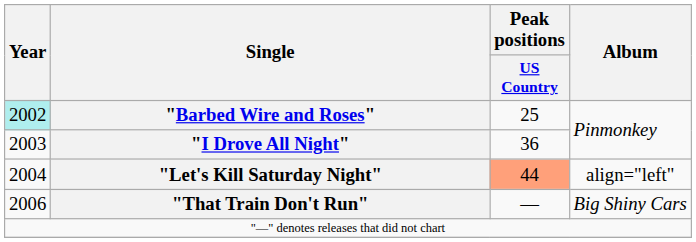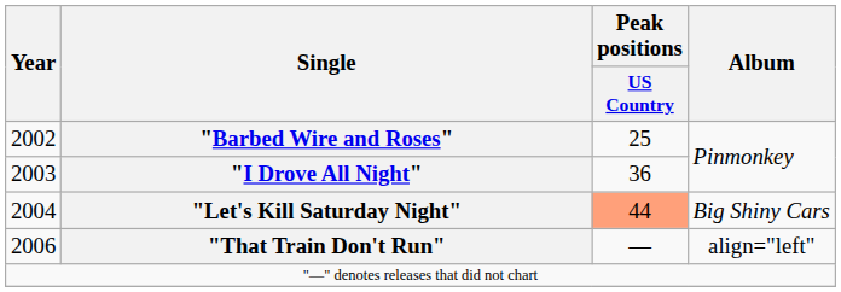"Barbed Wire and Roses" | Year: paleturquoise background -> no background
"Let's Kill Saturday Night" | Album: align="left" -> Big Shiny Cars
"That Train Don't Run" | Album: Big Shiny Cars -> align="left"
